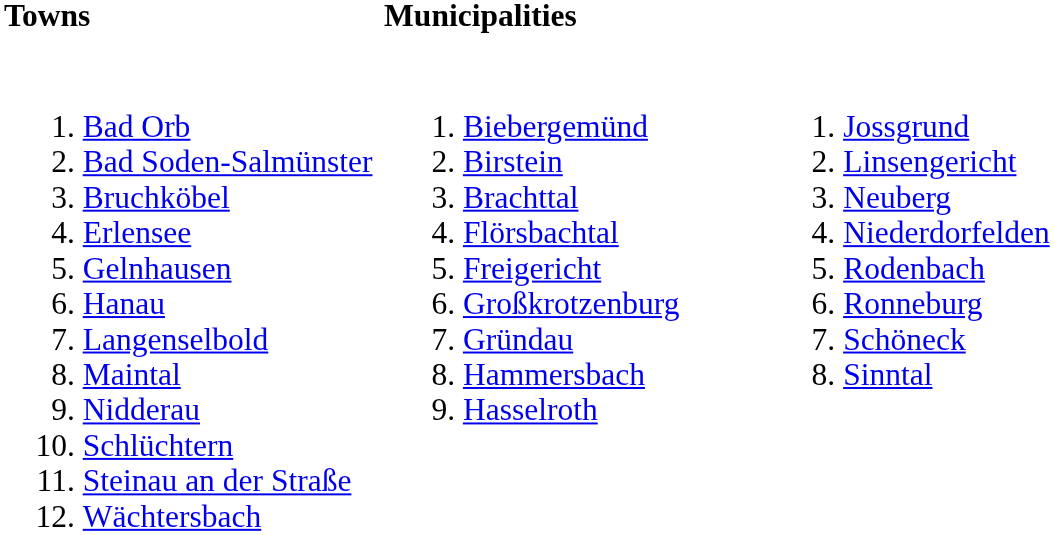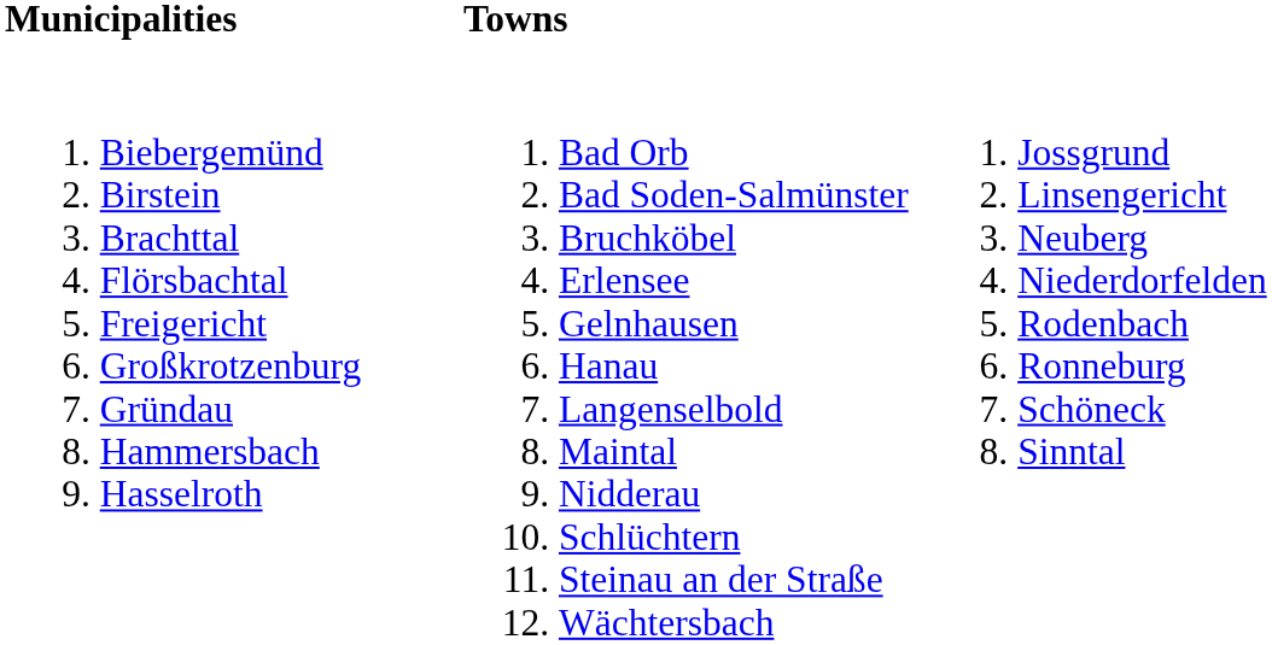columns swapped: Towns <-> Municipalities
